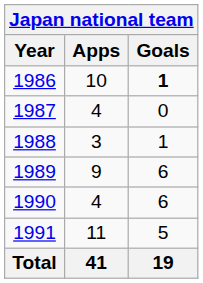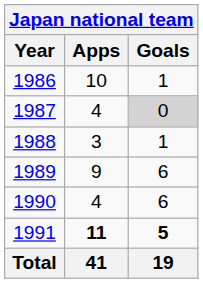1986 | Goals: bold -> normal
1987 | Goals: no background -> lightgrey background
1991 | Apps: normal -> bold
1991 | Goals: normal -> bold
